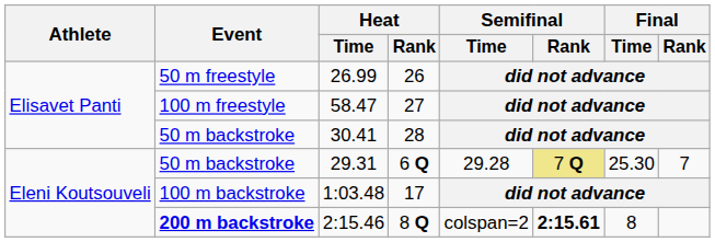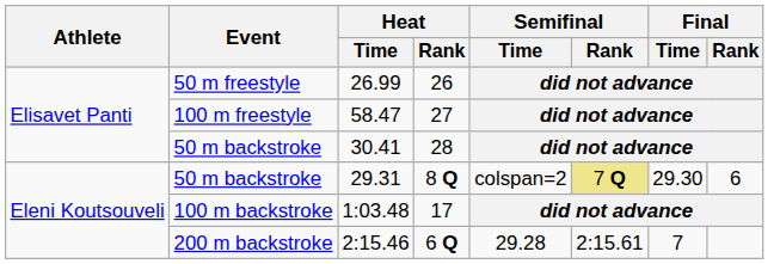29.31 | Heat / Rank: 6 Q -> 8 Q
29.31 | Semifinal / Time: 29.28 -> colspan=2
29.31 | Final / Time: 25.30 -> 29.30
29.31 | Final / Rank: 7 -> 6
2:15.46 | Event: bold -> normal
2:15.46 | Heat / Rank: 8 Q -> 6 Q
2:15.46 | Semifinal / Time: colspan=2 -> 29.28
2:15.46 | Semifinal / Rank: bold -> normal
2:15.46 | Final / Time: 8 -> 7
